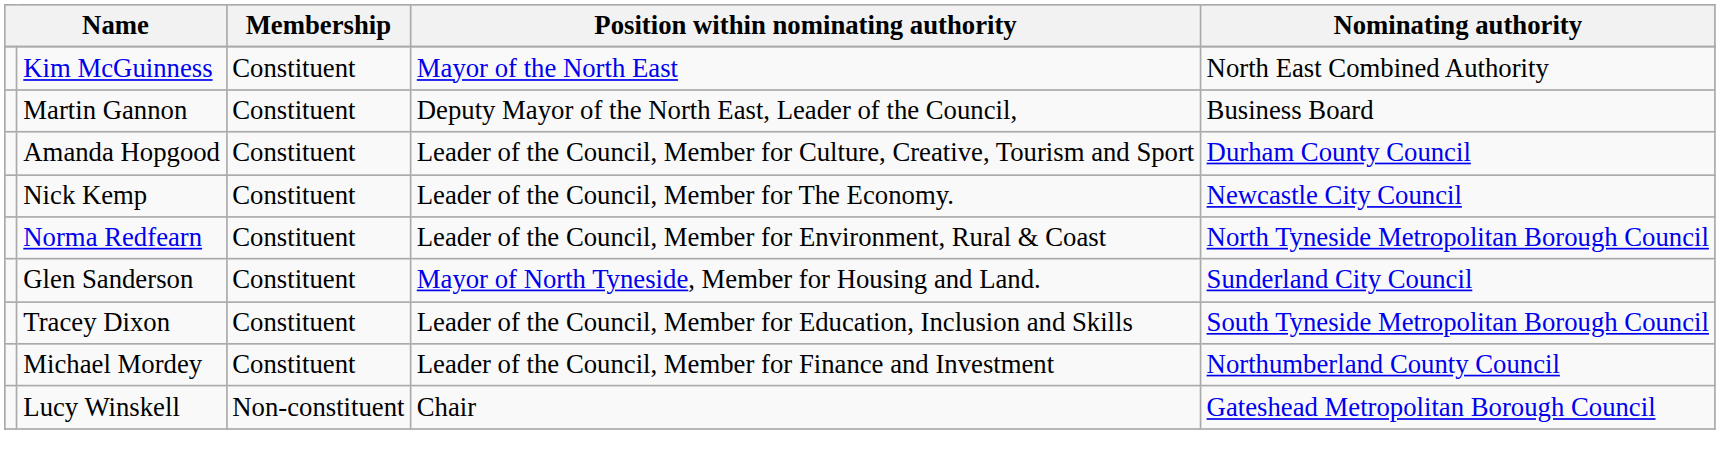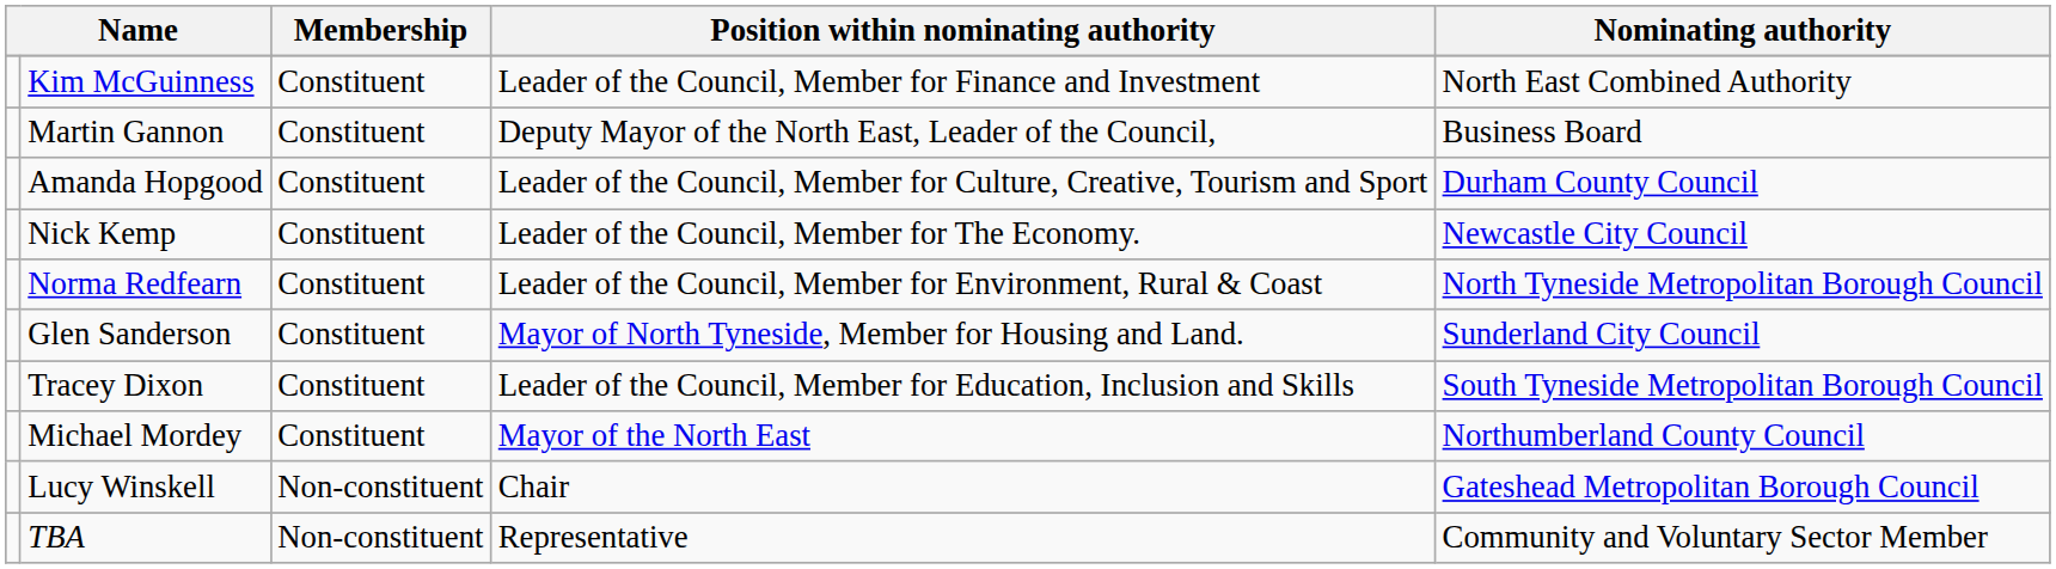Kim McGuinness | Position within nominating authority: Mayor of the North East -> Leader of the Council, Member for Finance and Investment
Michael Mordey | Position within nominating authority: Leader of the Council, Member for Finance and Investment -> Mayor of the North East
+ row: TBA | Non-constituent | Representative | Community and Voluntary Sector Member
